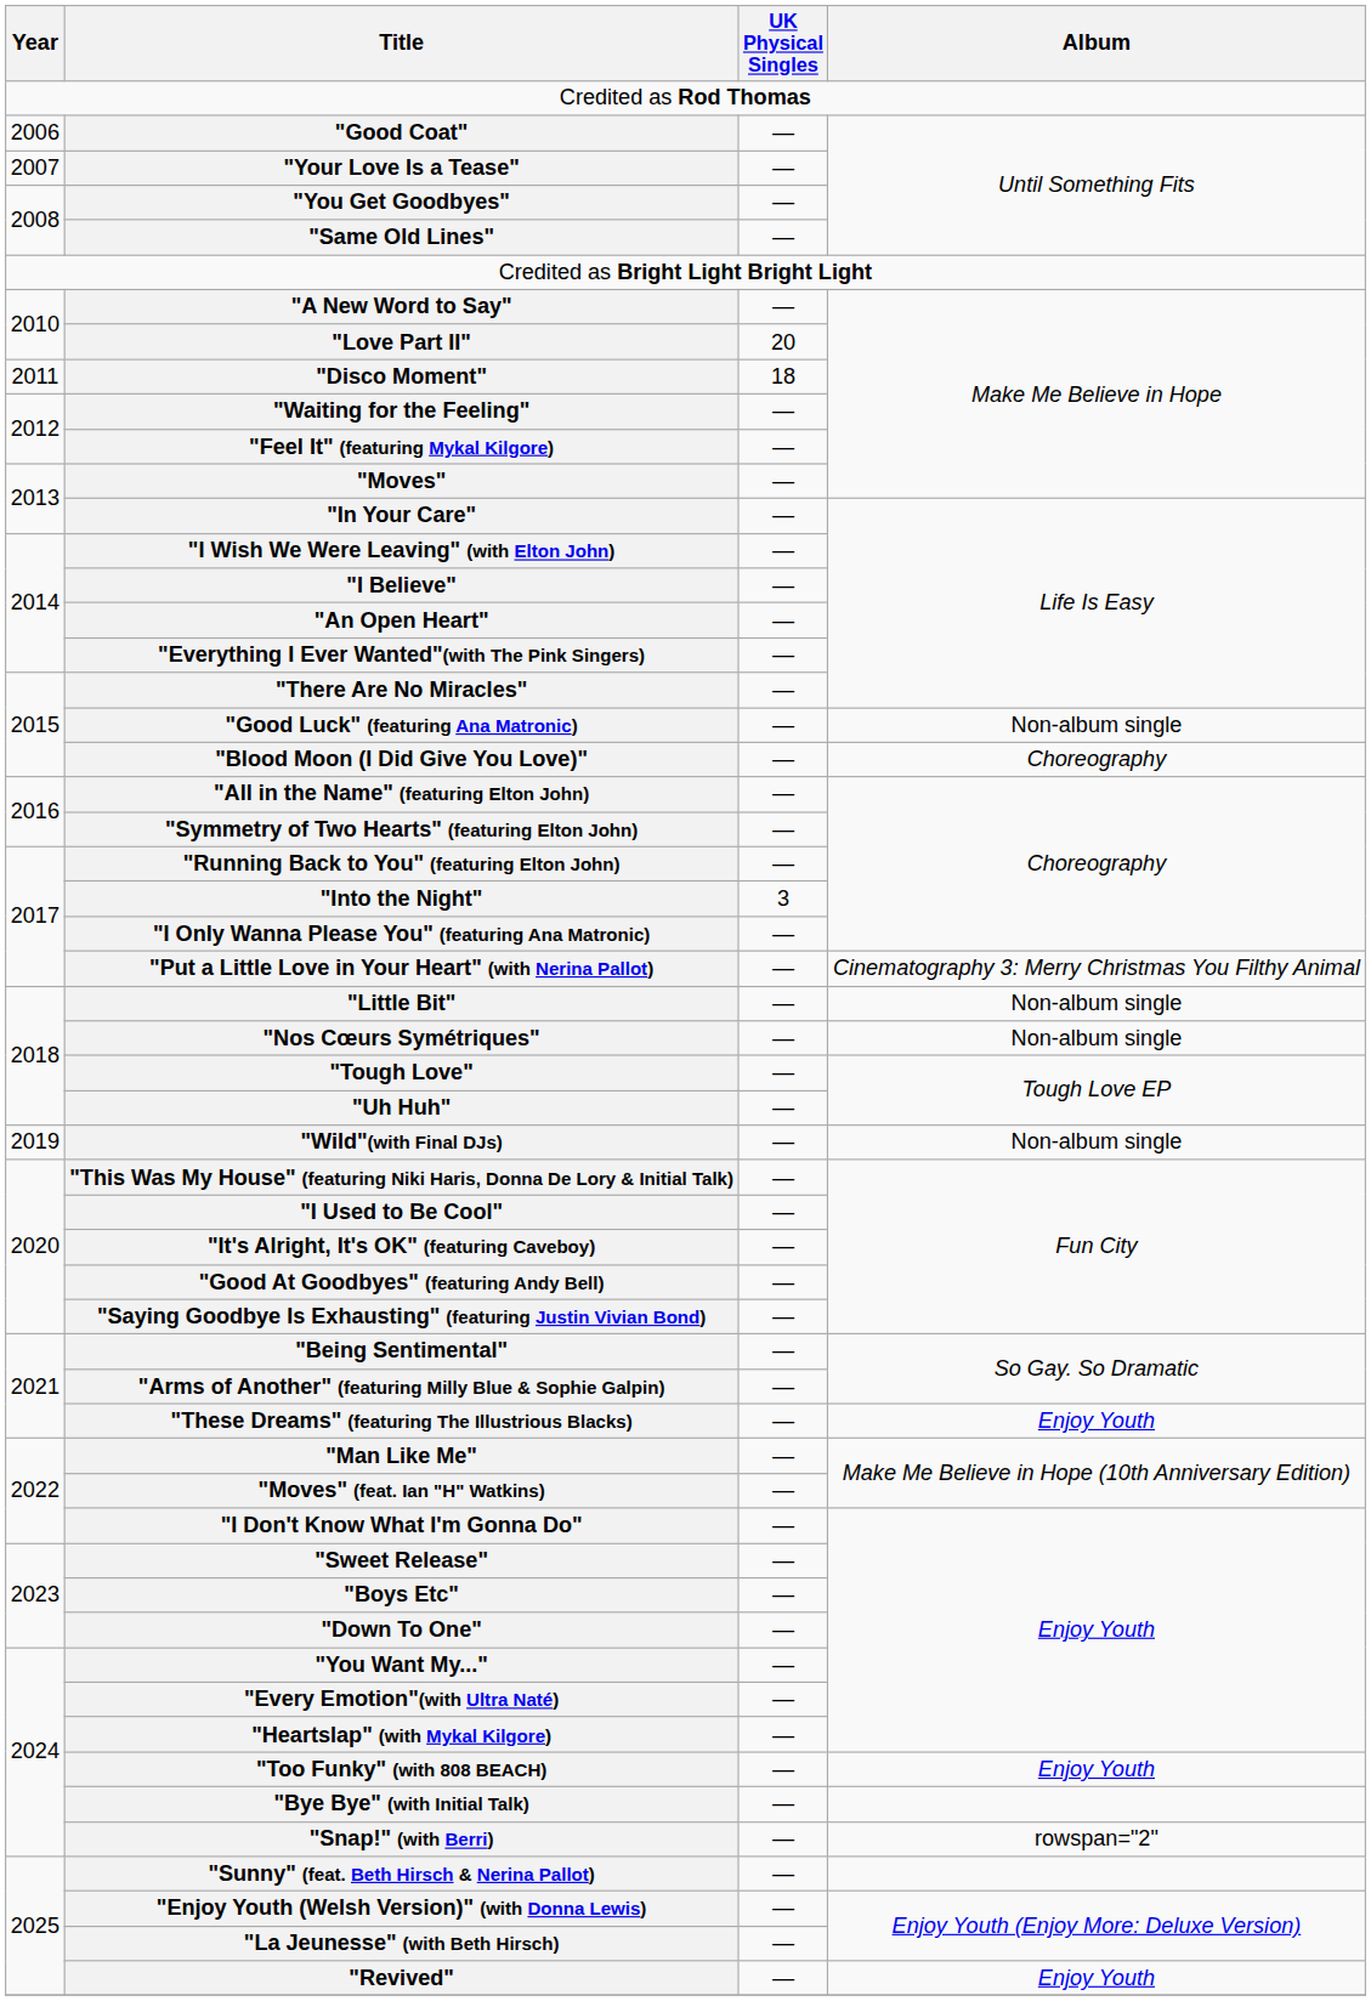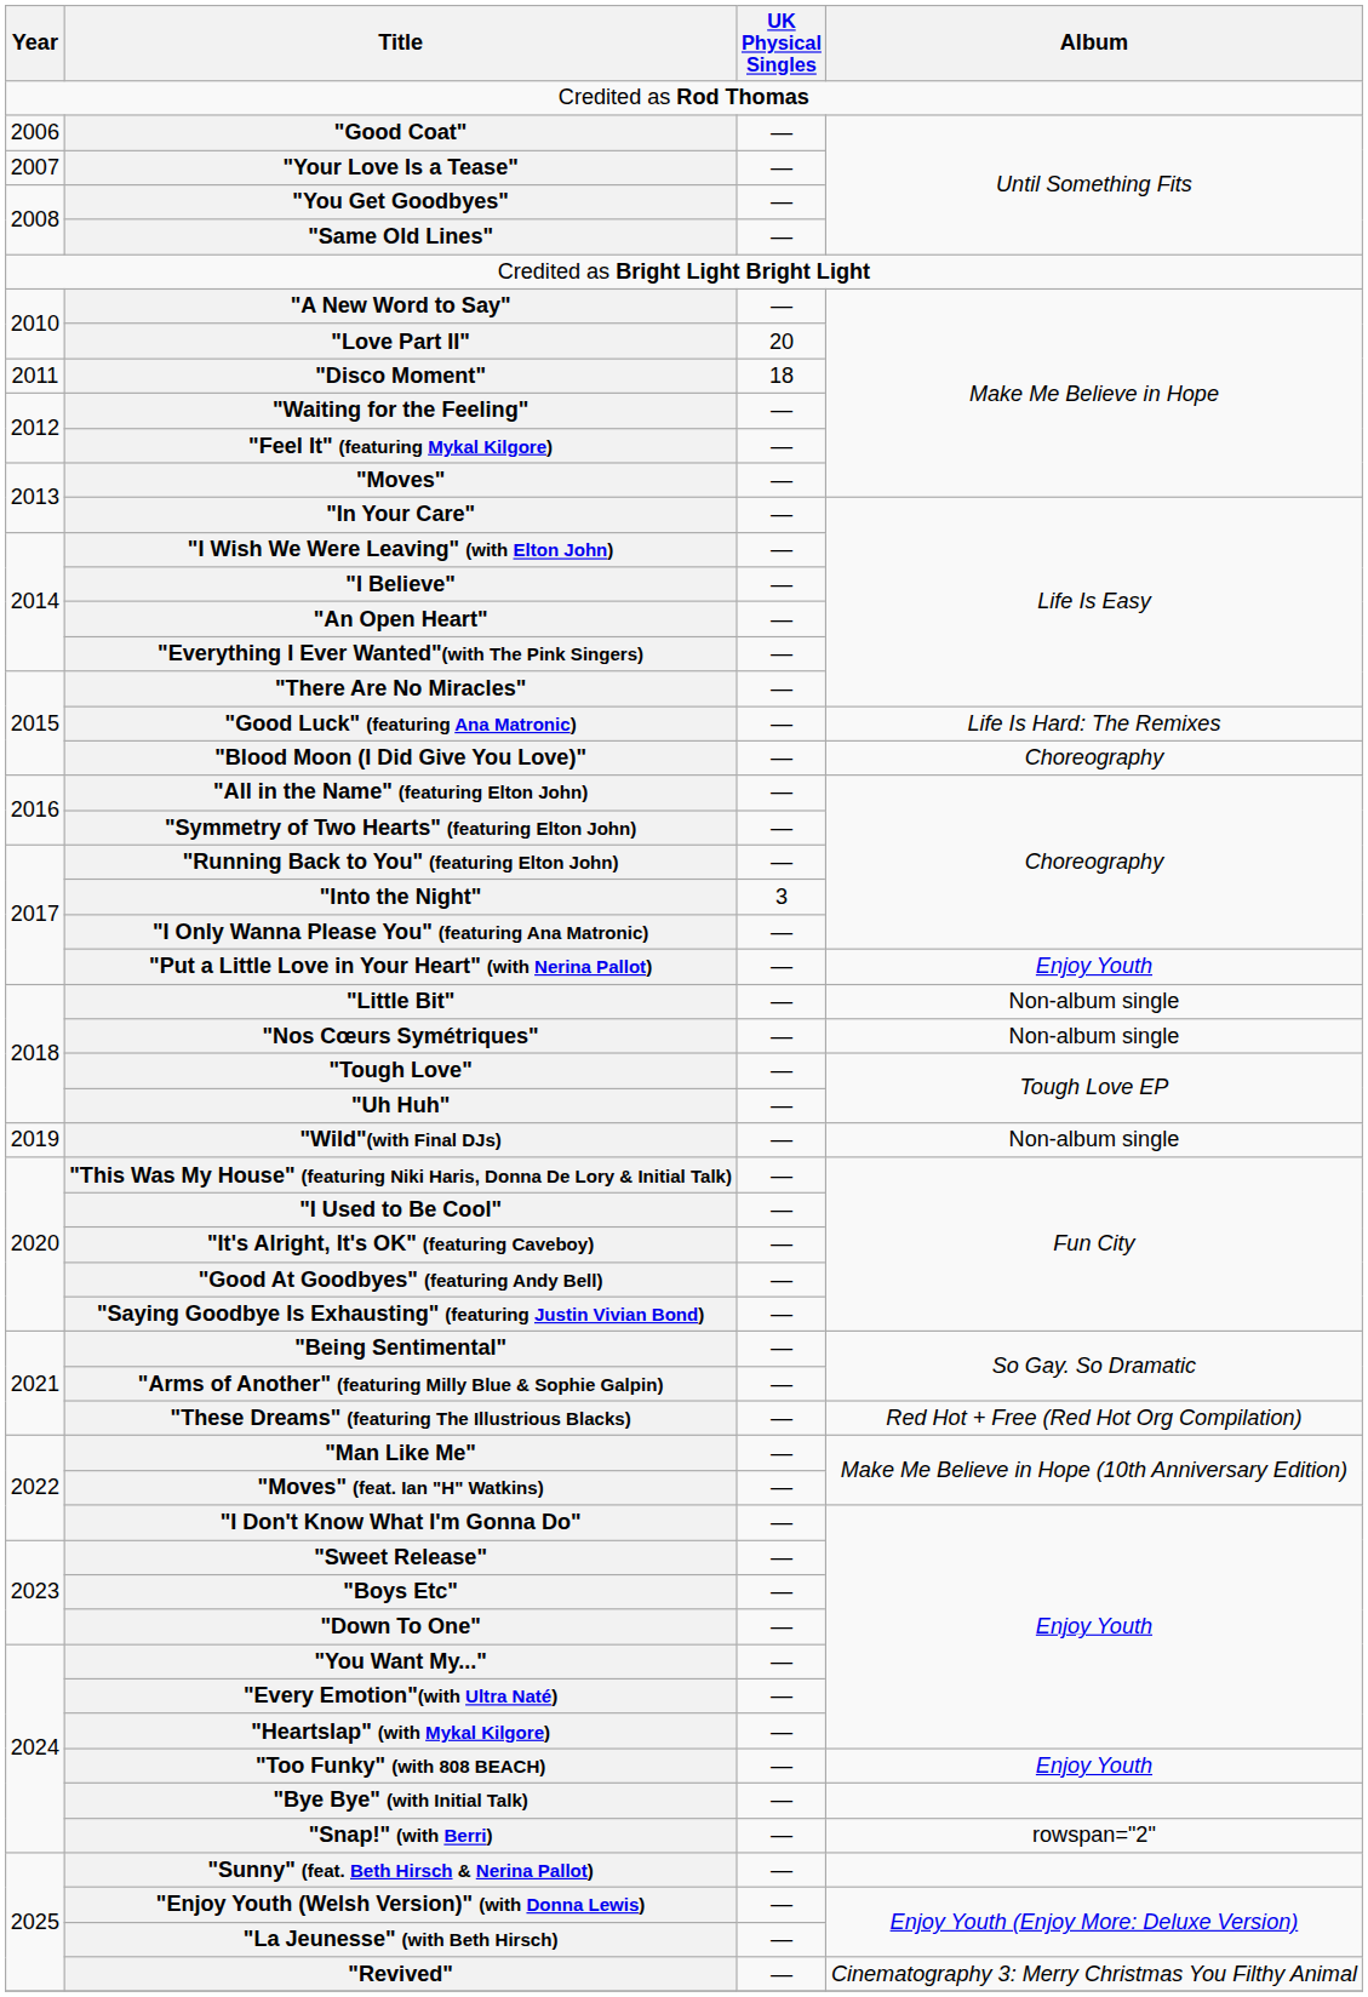"Good Luck" (featuring Ana Matronic) | Album: Non-album single -> Life Is Hard: The Remixes
"Put a Little Love in Your Heart" (with Nerina Pallot) | Album: Cinematography 3: Merry Christmas You Filthy Animal -> Enjoy Youth
"These Dreams" (featuring The Illustrious Blacks) | Album: Enjoy Youth -> Red Hot + Free (Red Hot Org Compilation)
"Revived" | Album: Enjoy Youth -> Cinematography 3: Merry Christmas You Filthy Animal
